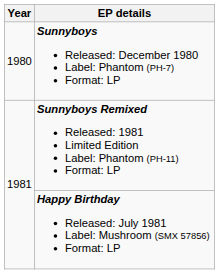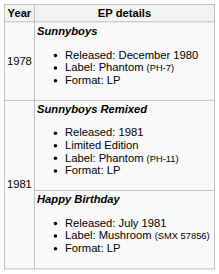row 2 | Year: 1980 -> 1978
